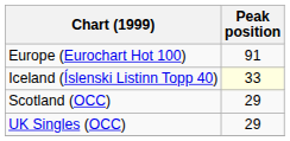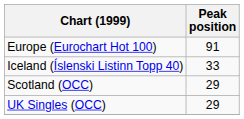Iceland (Íslenski Listinn Topp 40) | Peak position: lightyellow background -> no background
